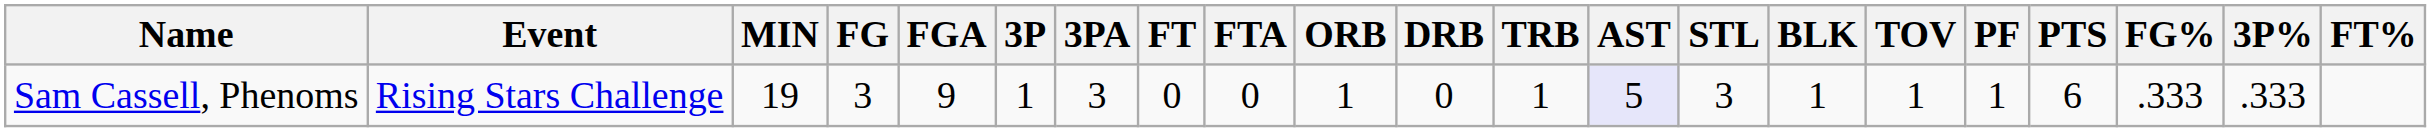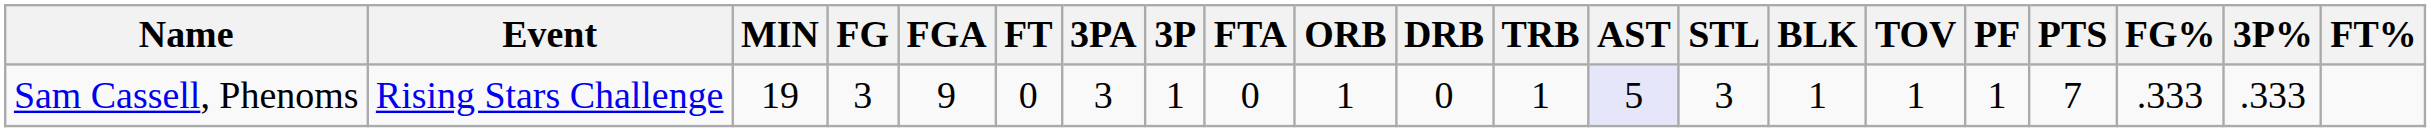columns swapped: 3P <-> FT
Sam Cassell, Phenoms | PTS: 6 -> 7
